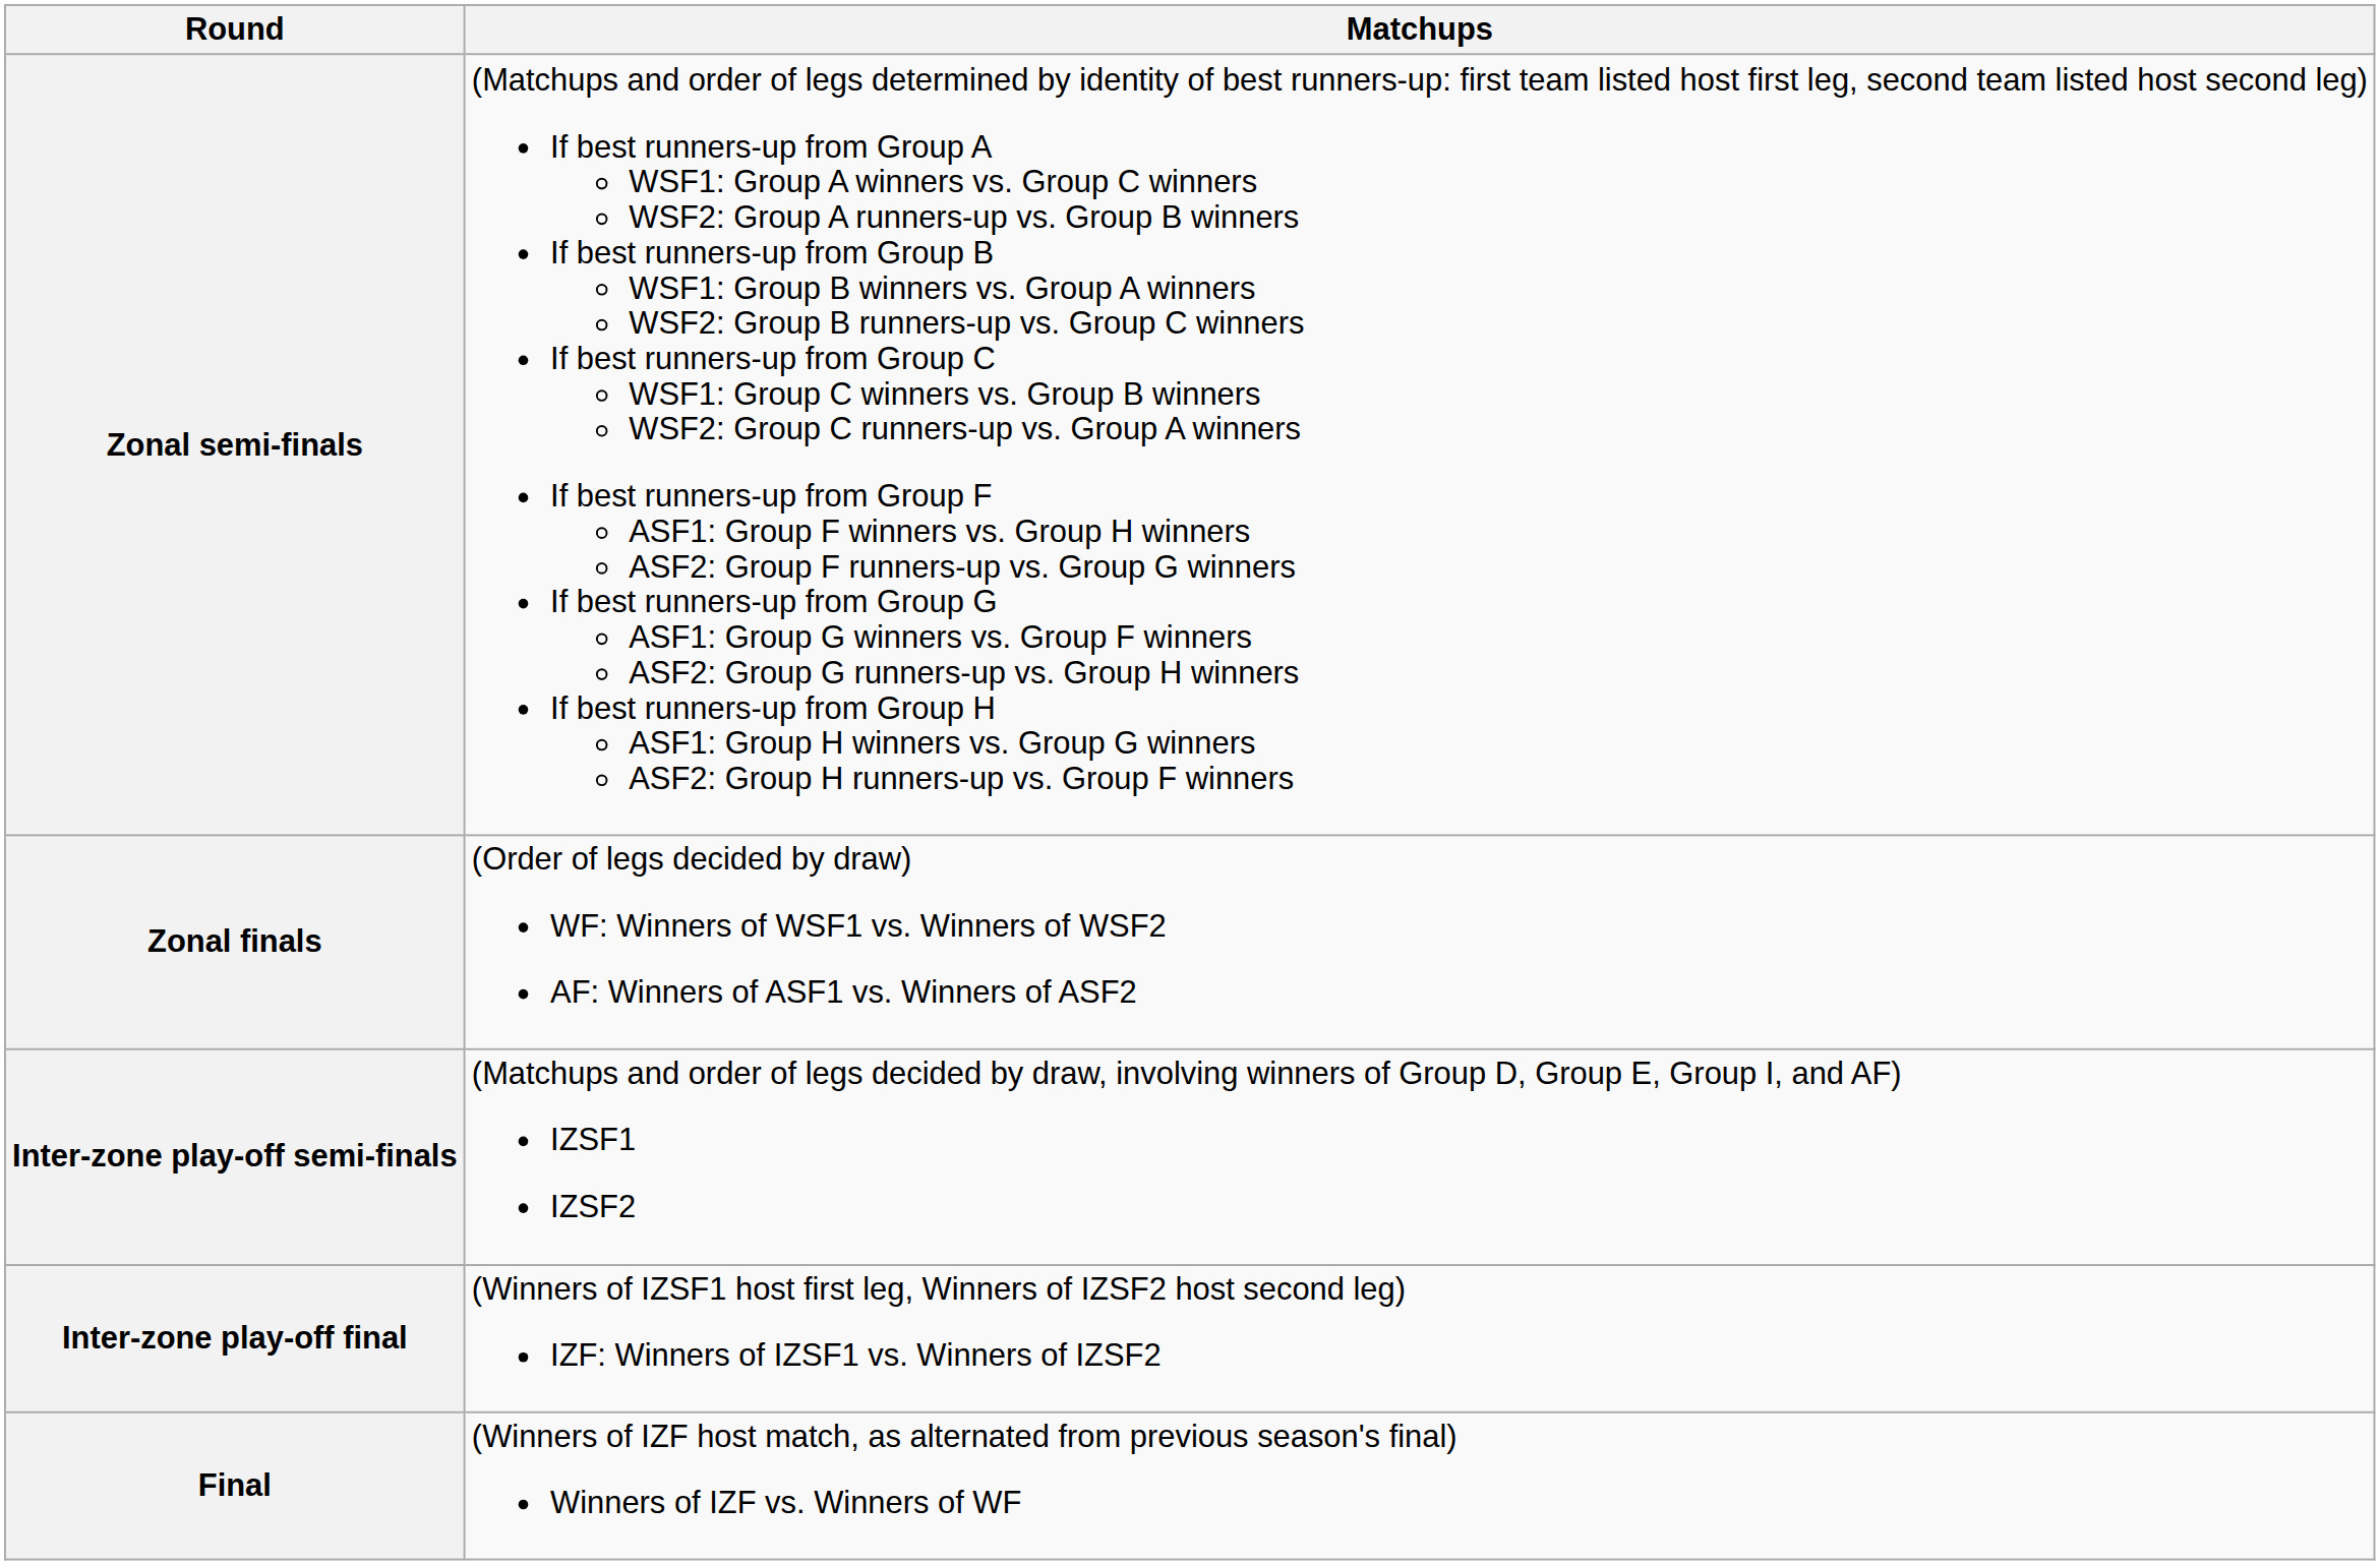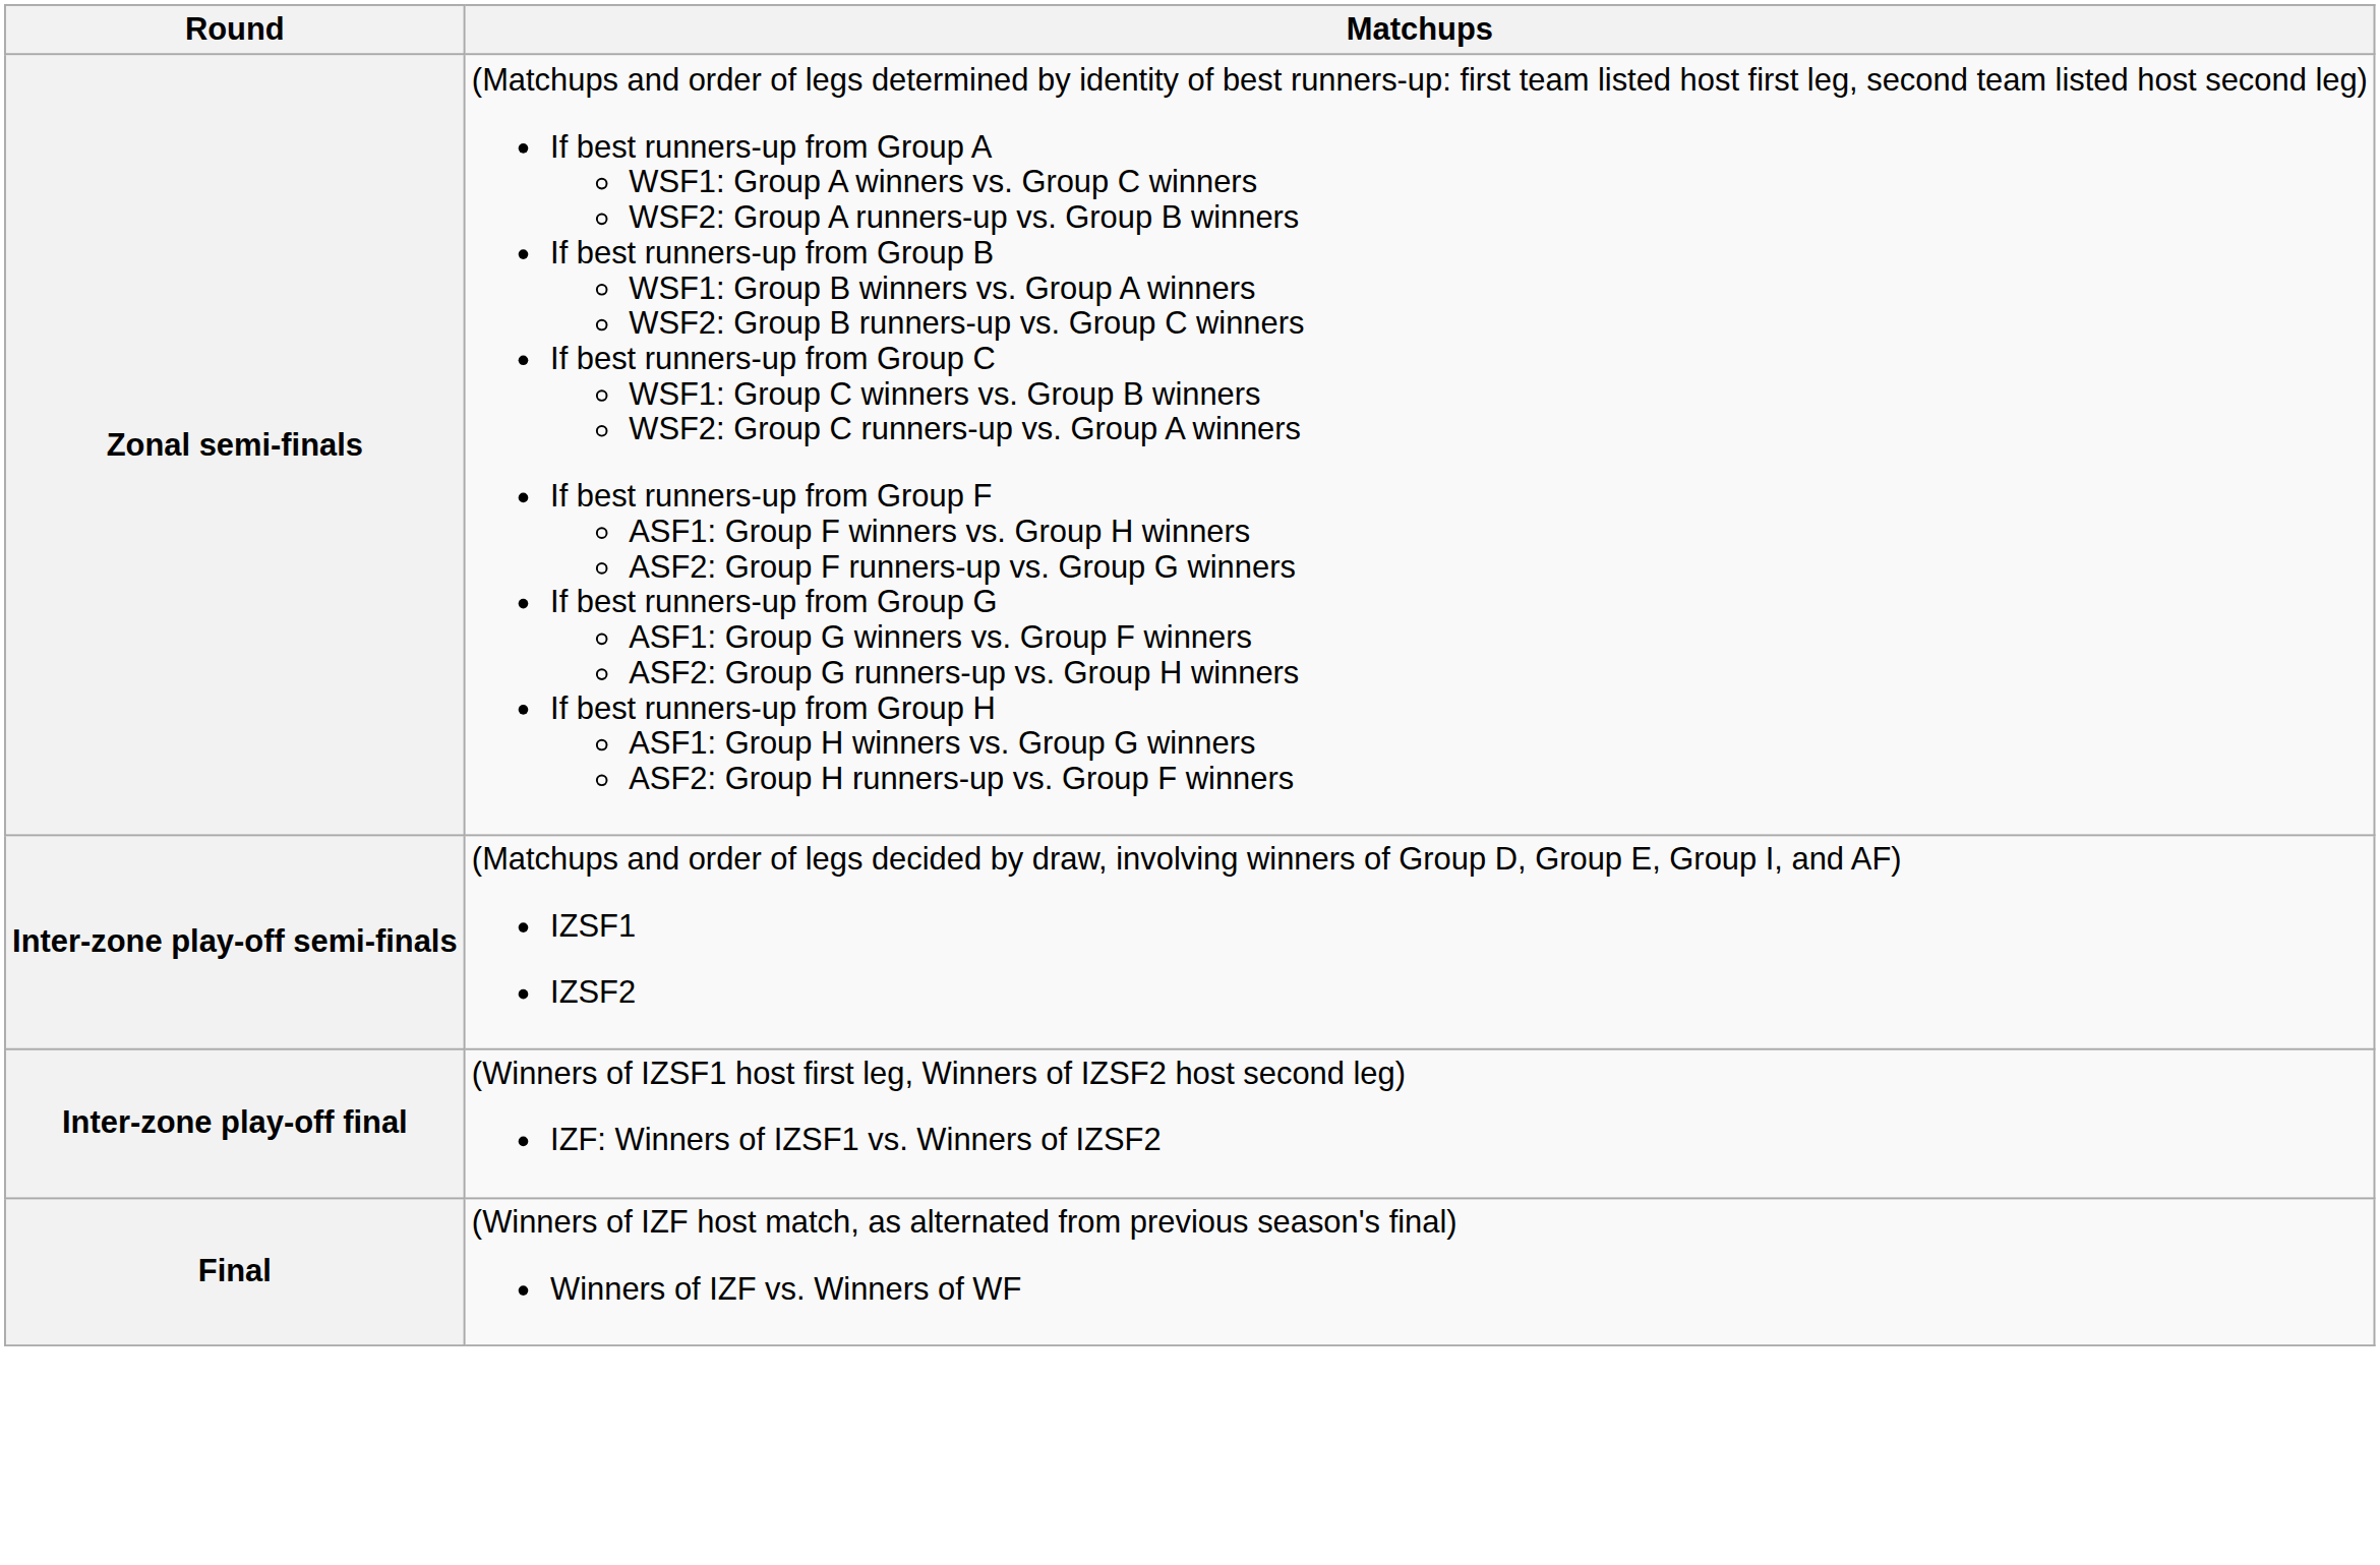- row: Zonal finals | (Order of legs decided by draw) WF: Winners of WSF1 vs. Winners of WSF2 AF: Winners of ASF1 vs. Winners of ASF2
